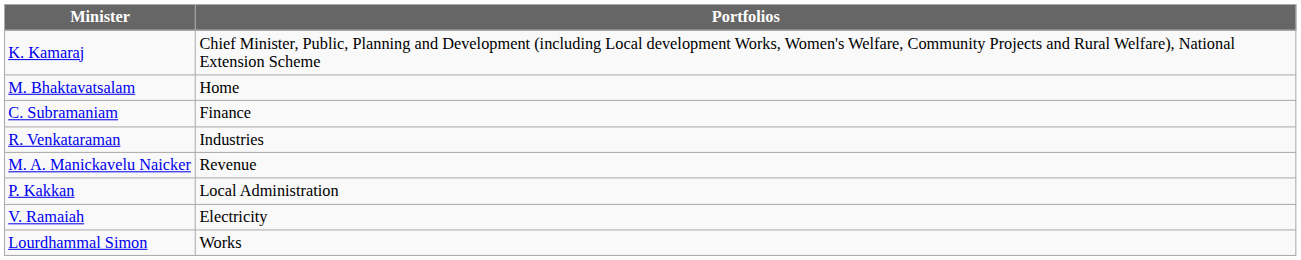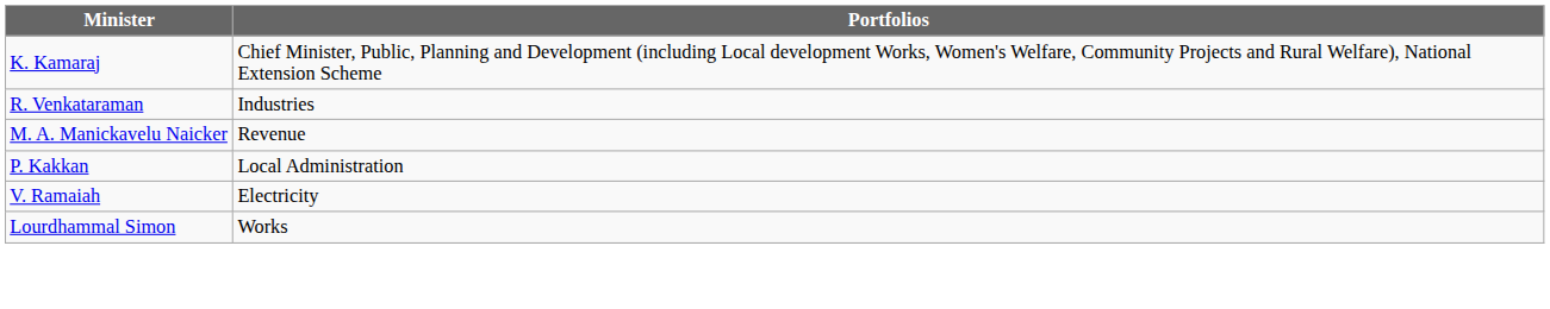- row: M. Bhaktavatsalam | Home
- row: C. Subramaniam | Finance
